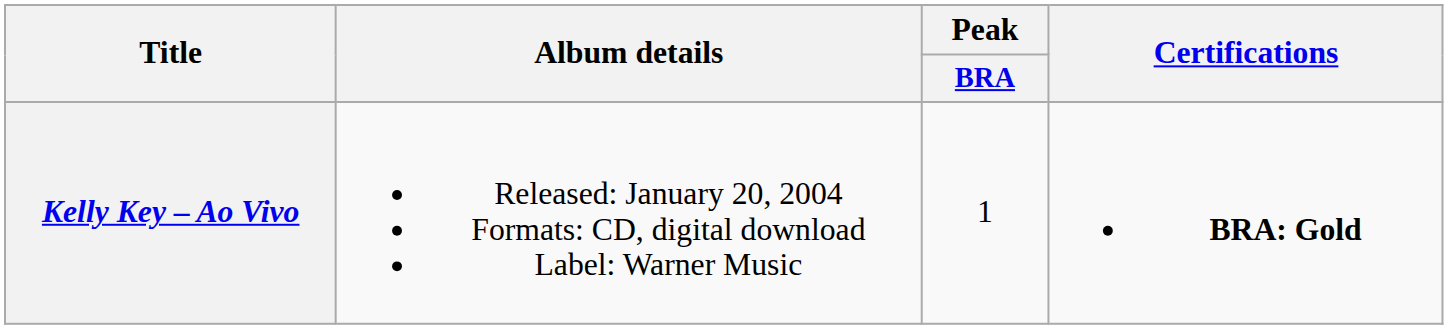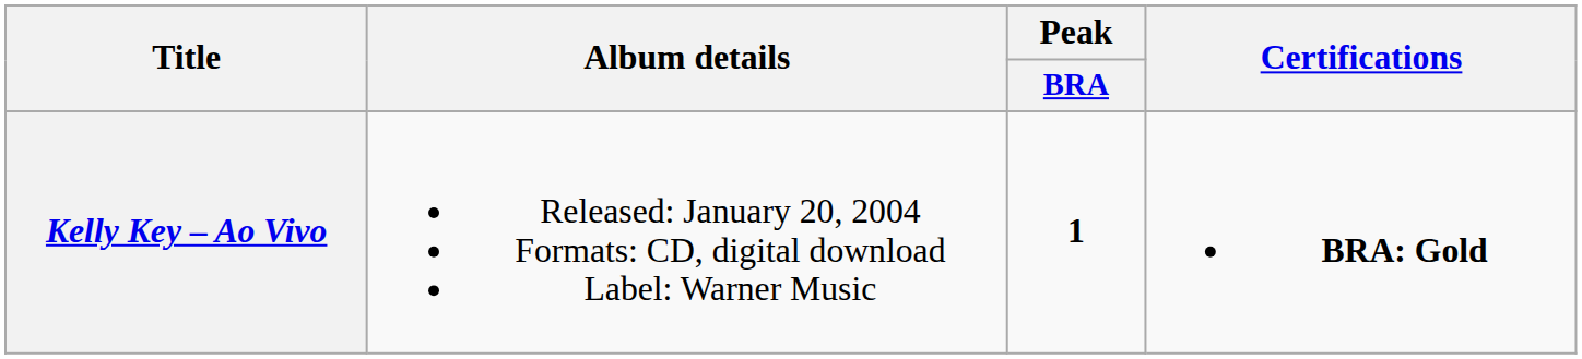Kelly Key – Ao Vivo | Peak / BRA: normal -> bold
